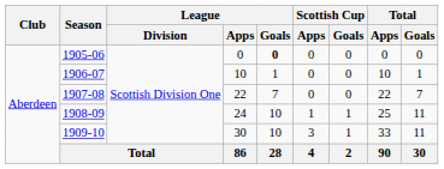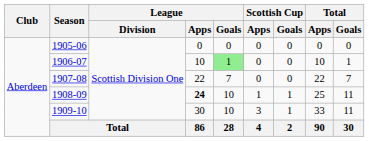1905-06 | League / Goals: bold -> normal
1906-07 | League / Goals: no background -> lightgreen background
1908-09 | League / Apps: normal -> bold
